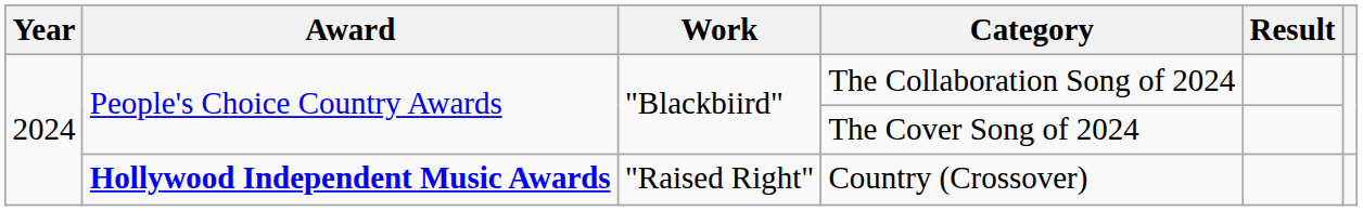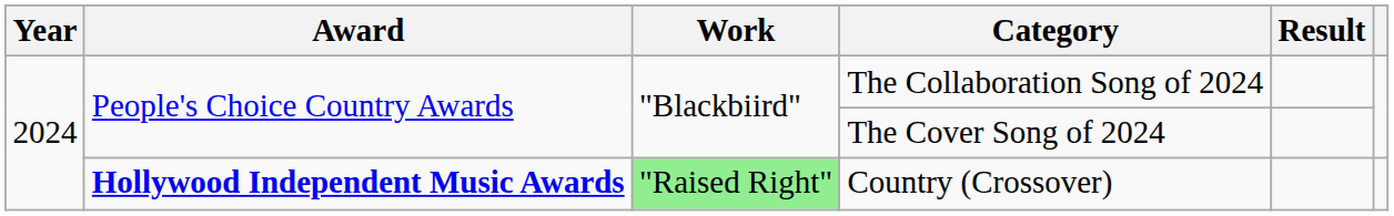Country (Crossover) | Work: no background -> lightgreen background
